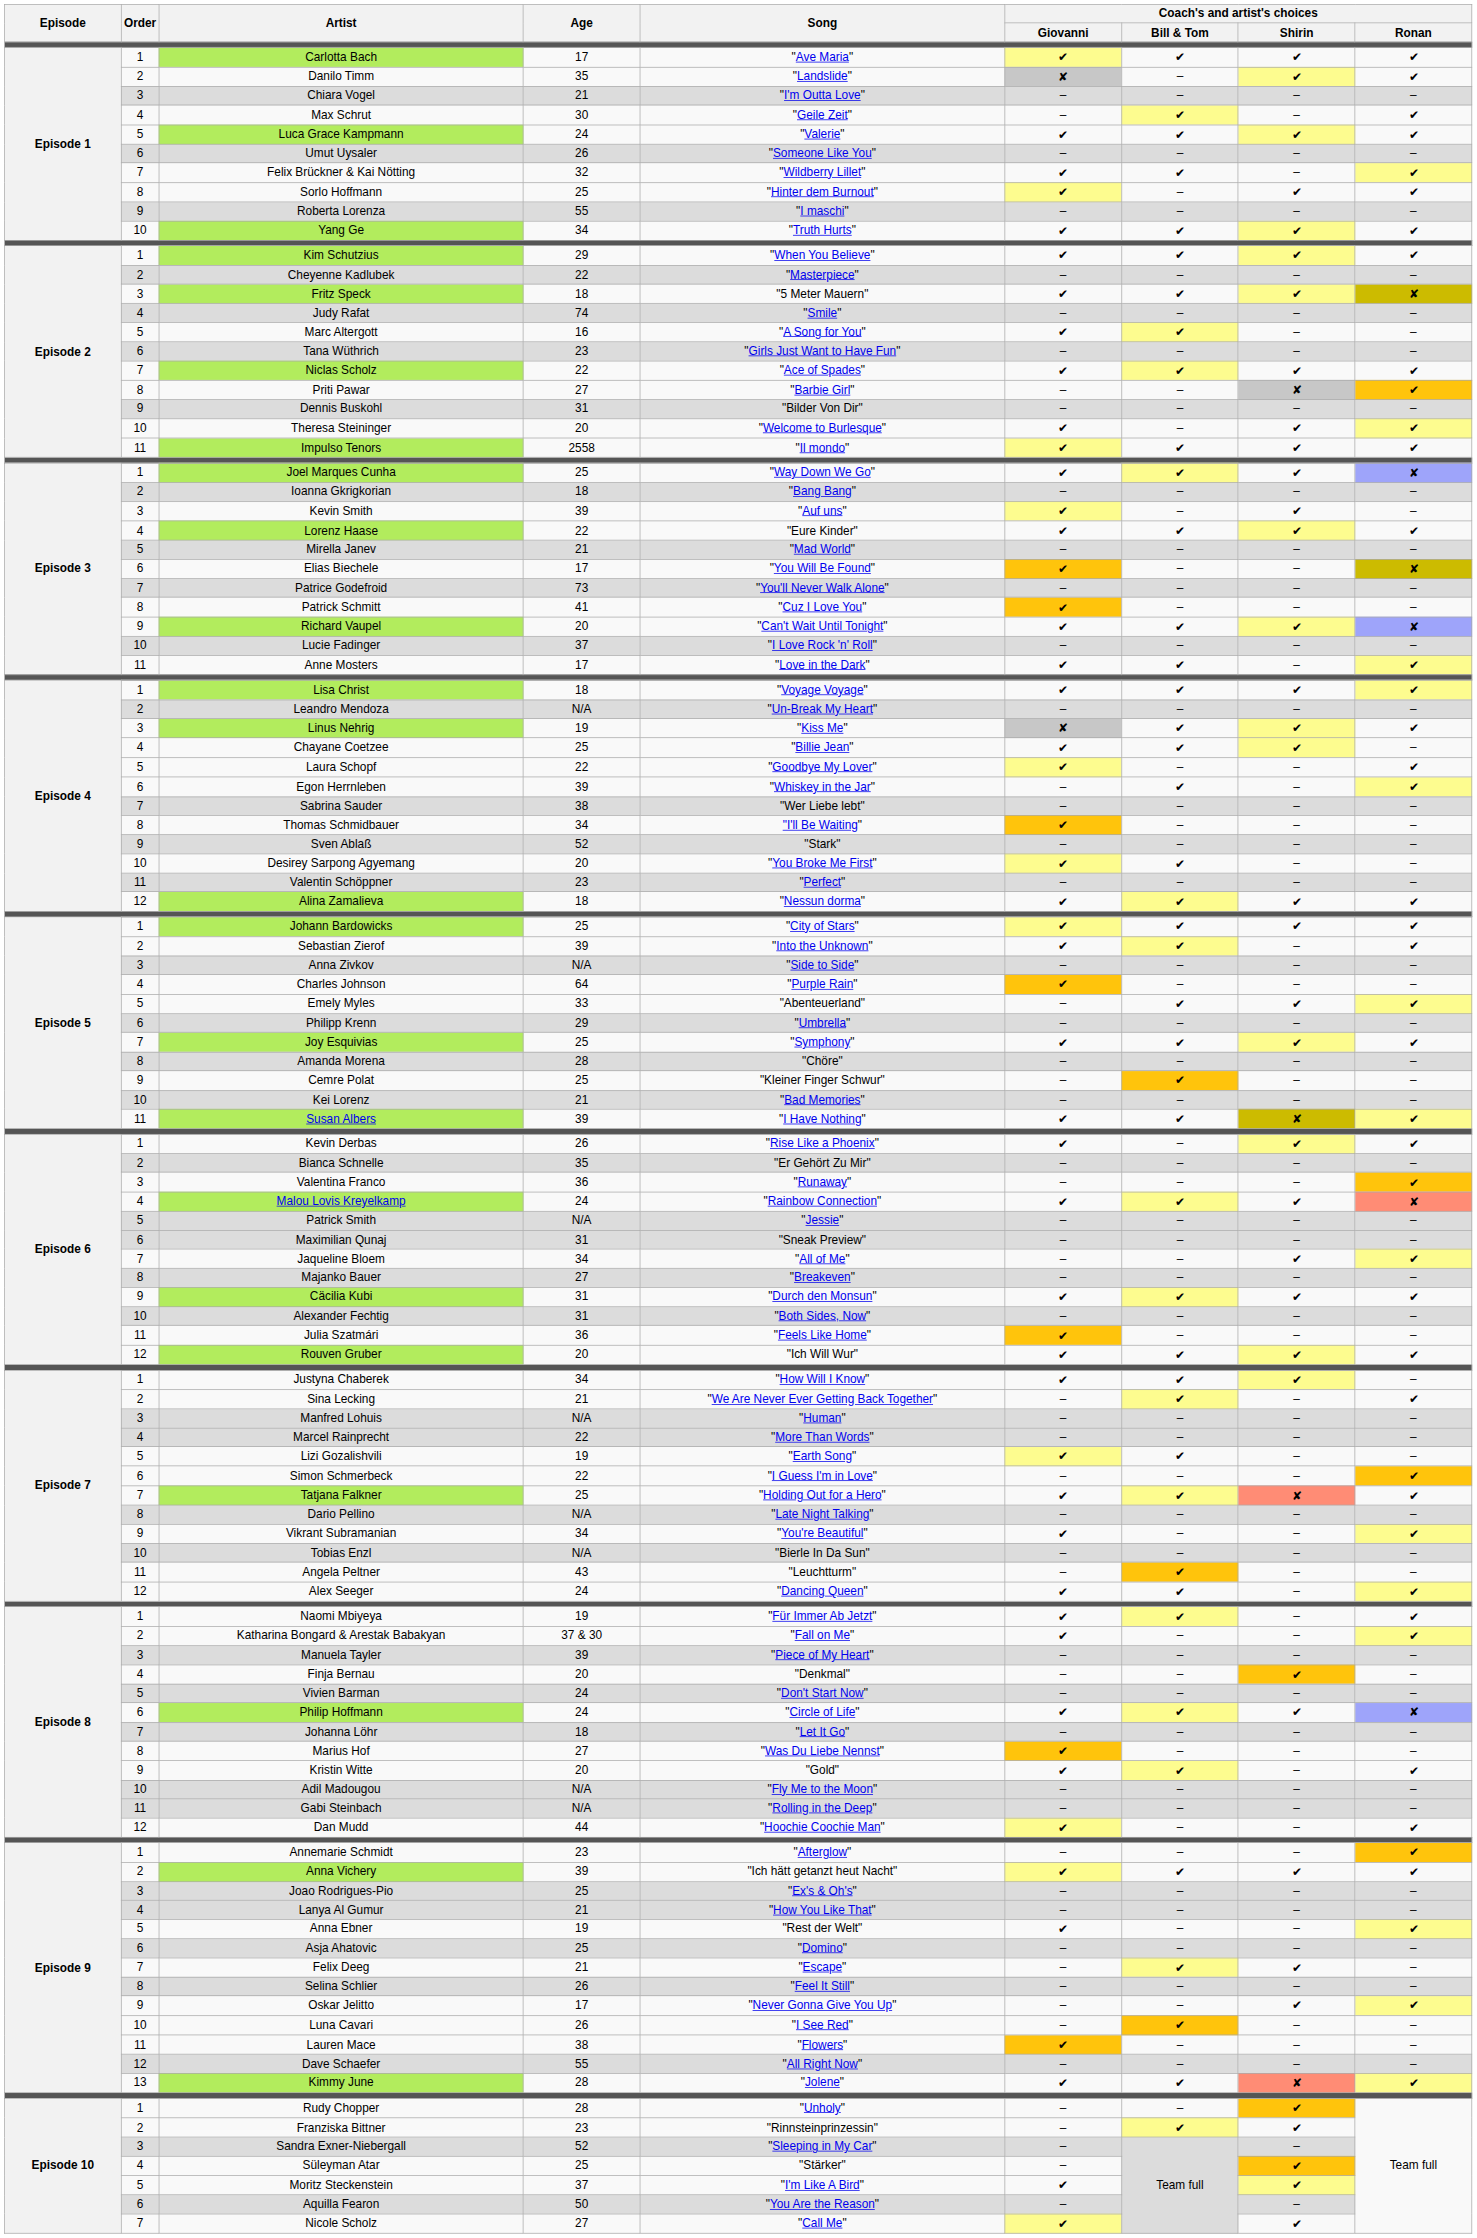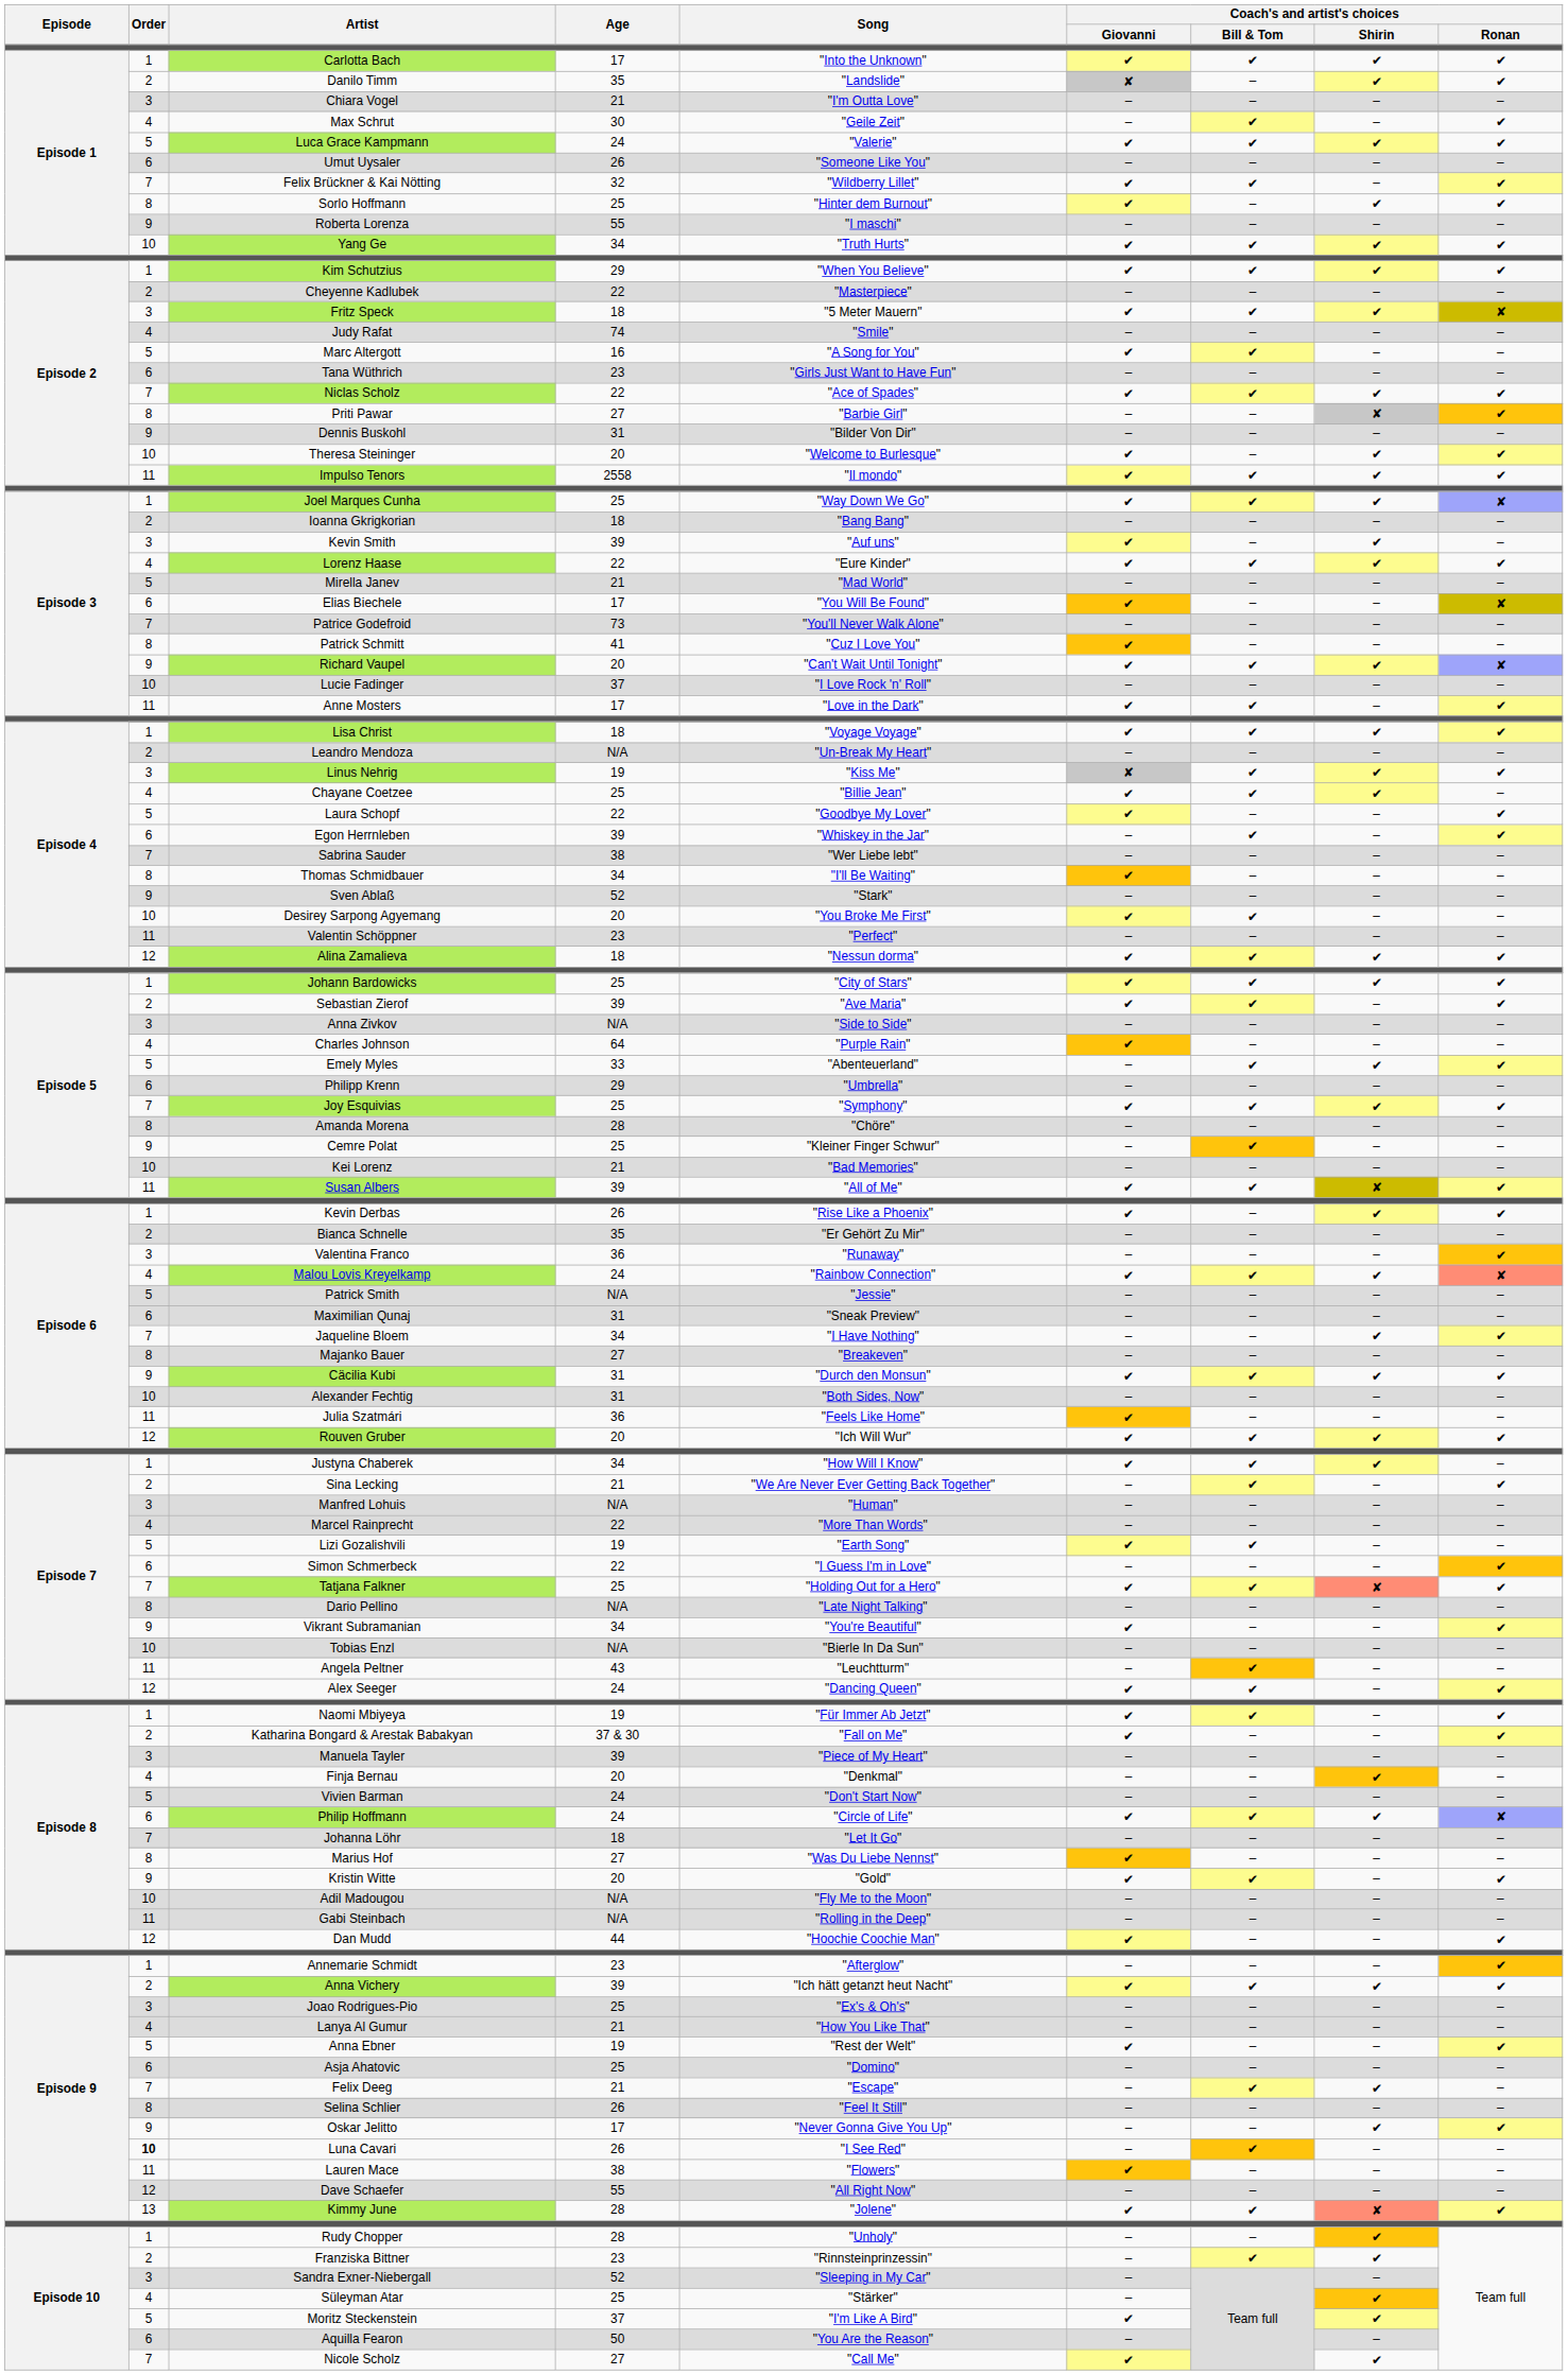Carlotta Bach | Song: "Ave Maria" -> "Into the Unknown"
Sebastian Zierof | Song: "Into the Unknown" -> "Ave Maria"
Susan Albers | Song: "I Have Nothing" -> "All of Me"
Jaqueline Bloem | Song: "All of Me" -> "I Have Nothing"
Luna Cavari | Order: normal -> bold
